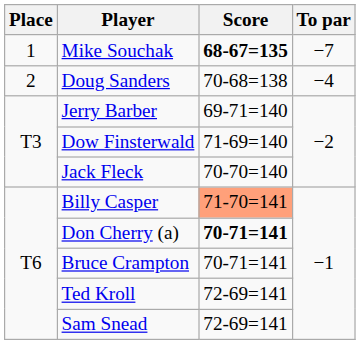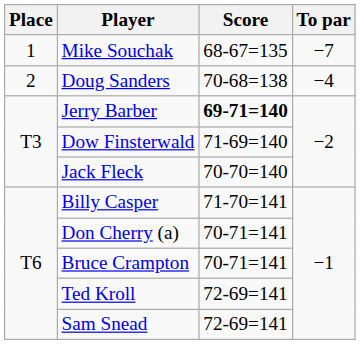Mike Souchak | Score: bold -> normal
Jerry Barber | Score: normal -> bold
Billy Casper | Score: lightsalmon background -> no background
Don Cherry (a) | Score: bold -> normal
